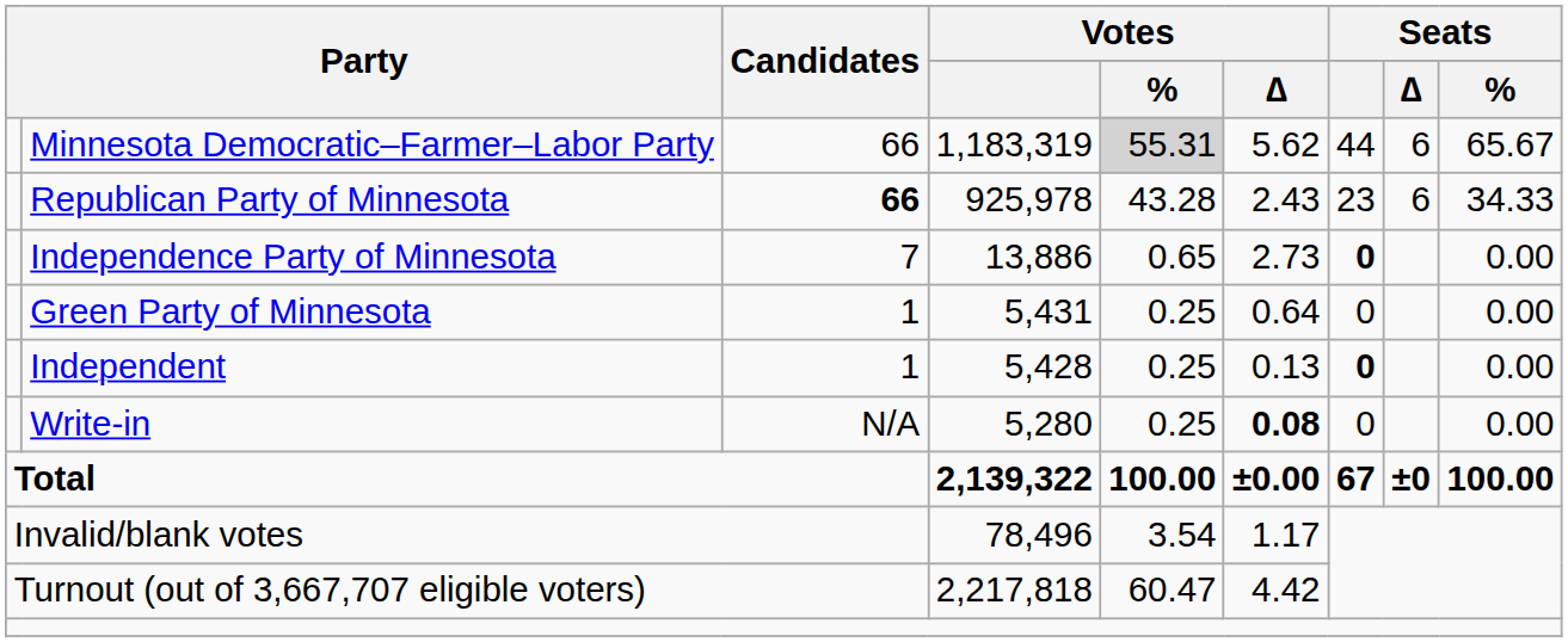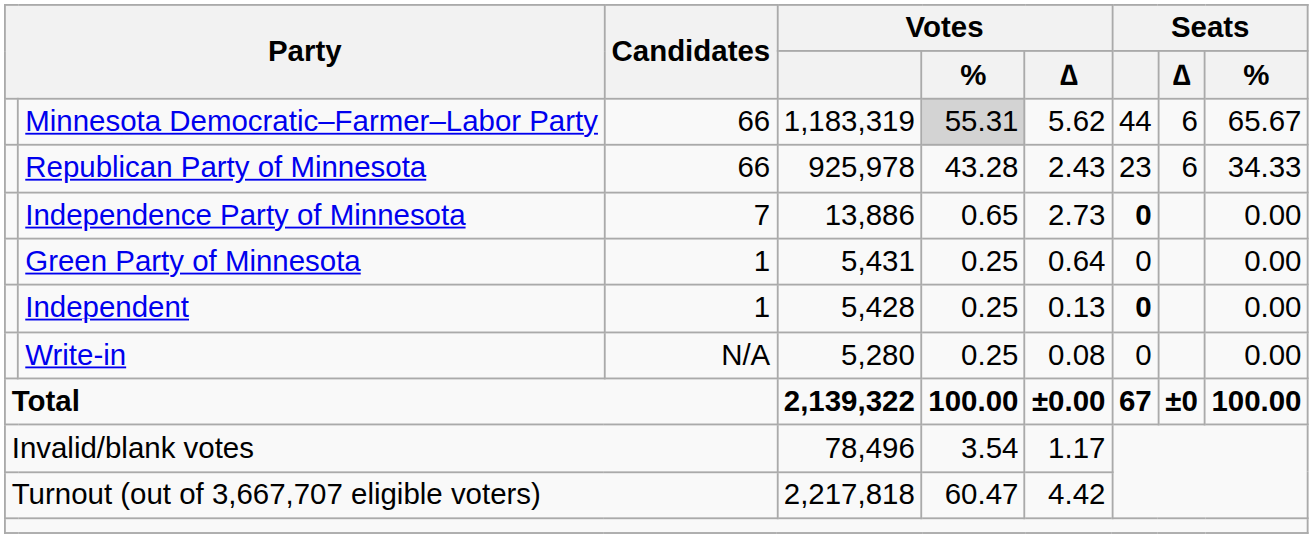Republican Party of Minnesota | Candidates: bold -> normal
Write-in | Votes / ∆: bold -> normal
